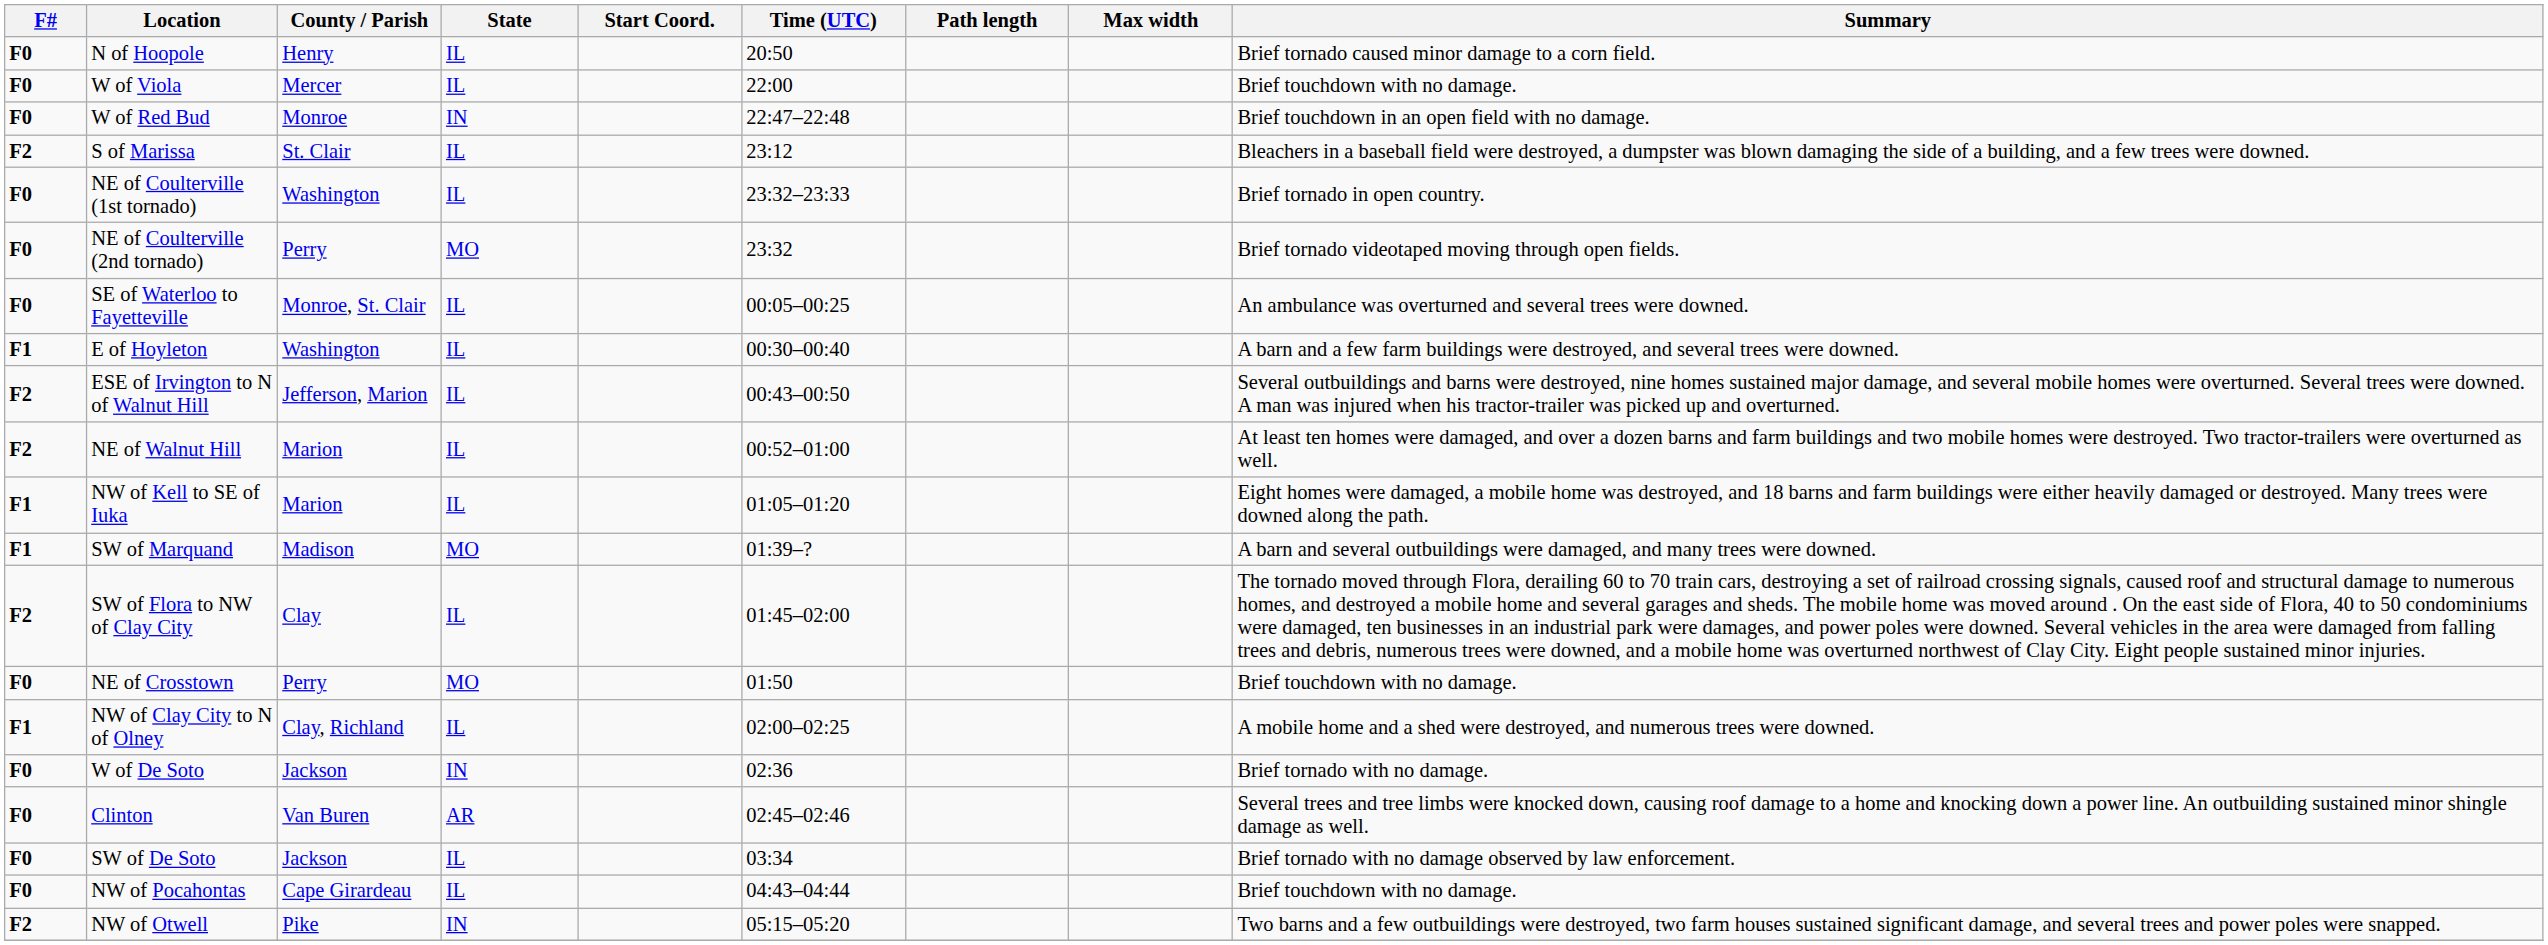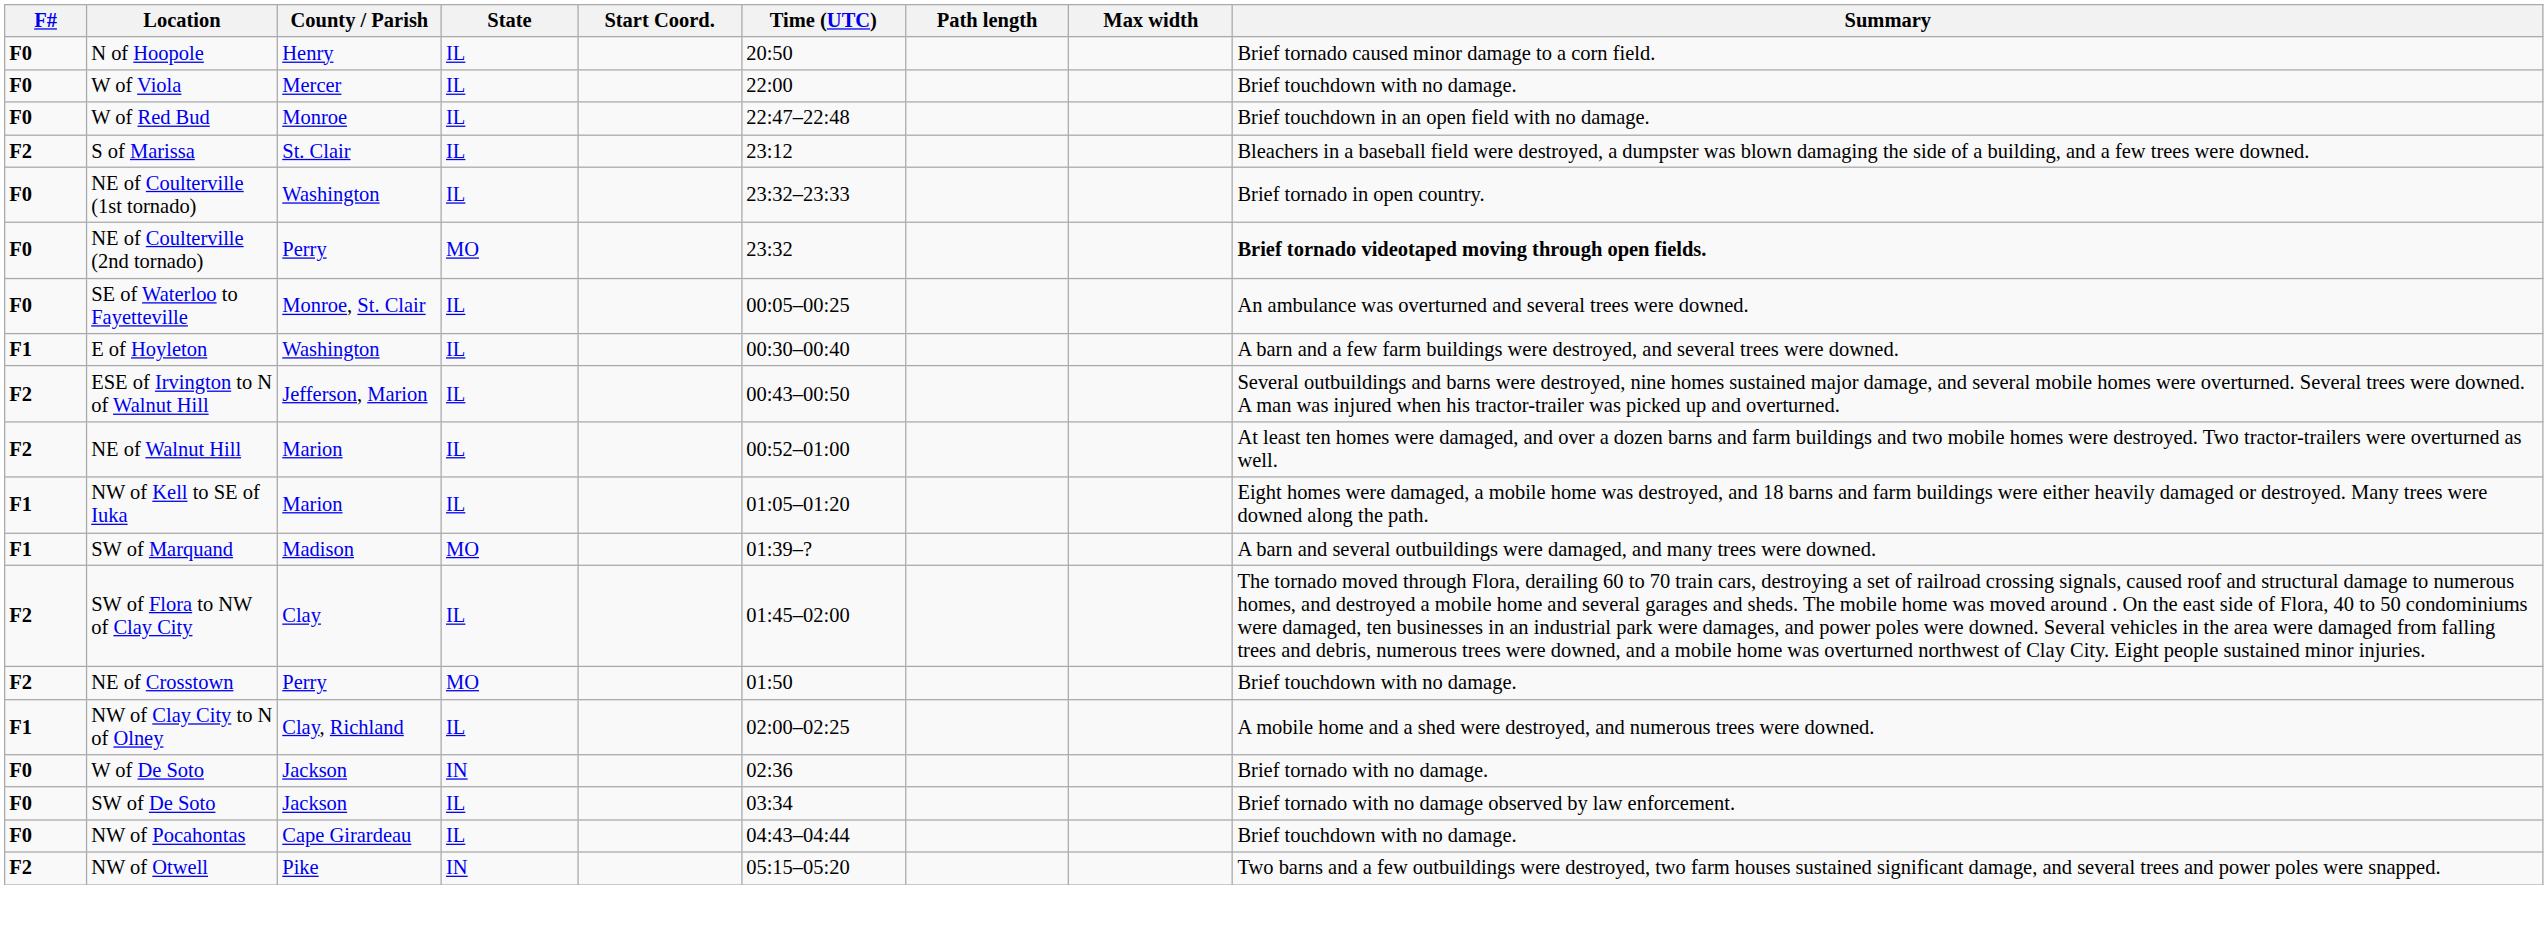W of Red Bud | State: IN -> IL
NE of Coulterville (2nd tornado) | Summary: normal -> bold
NE of Crosstown | F#: F0 -> F2
- row: F0 | Clinton | Van Buren | AR | 02:45–02:46 | Several trees and tree limbs were knocked down, causing roof damage to a home and knocking down a power line. An outbuilding sustained minor shingle damage as well.
